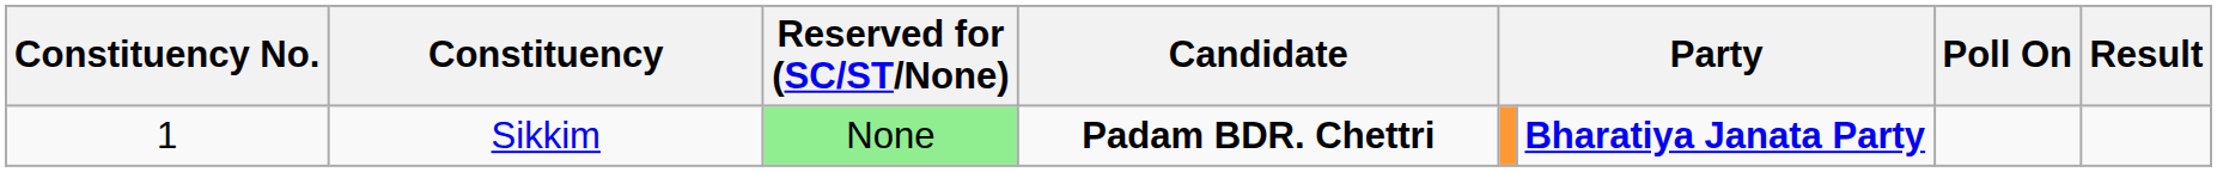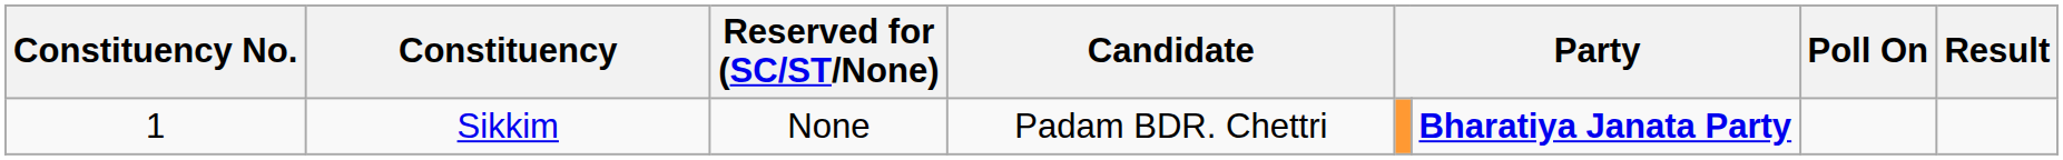Sikkim | Reserved for (SC/ST/None): lightgreen background -> no background
Sikkim | Candidate: bold -> normal
